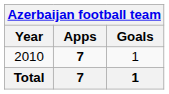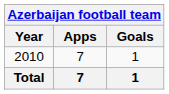2010 | Apps: bold -> normal
